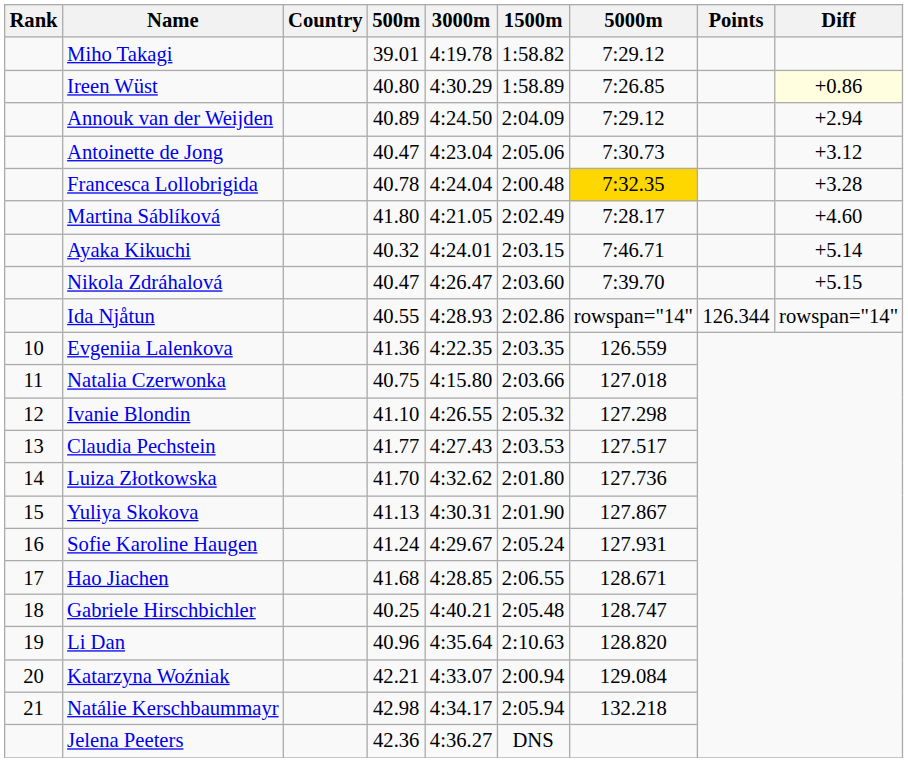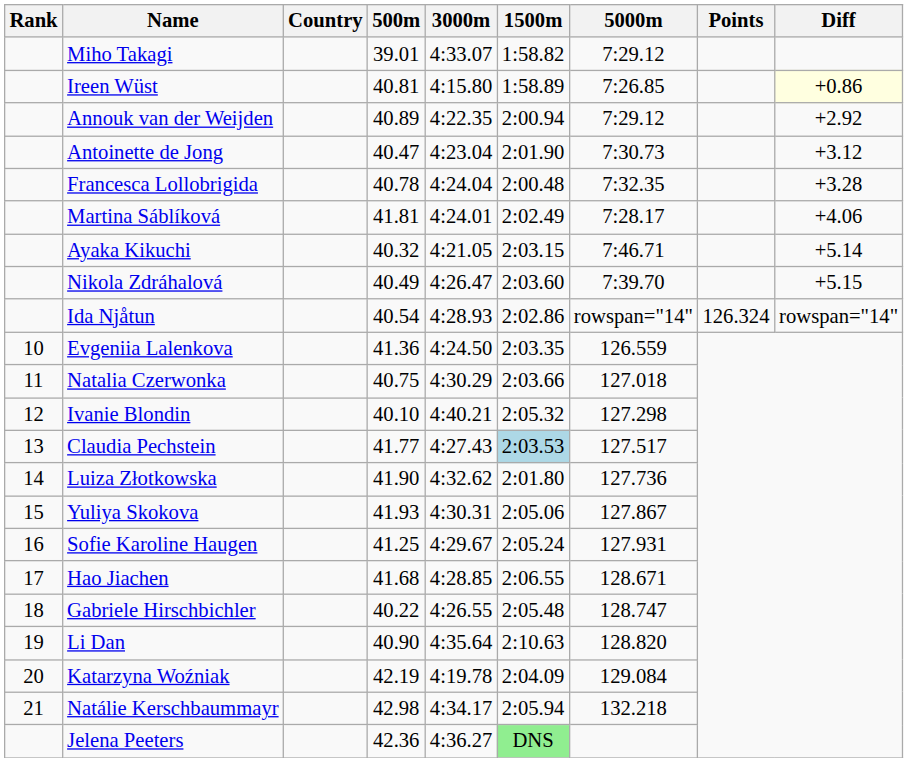Miho Takagi | 3000m: 4:19.78 -> 4:33.07
Ireen Wüst | 500m: 40.80 -> 40.81
Ireen Wüst | 3000m: 4:30.29 -> 4:15.80
Annouk van der Weijden | 3000m: 4:24.50 -> 4:22.35
Annouk van der Weijden | 1500m: 2:04.09 -> 2:00.94
Annouk van der Weijden | Diff: +2.94 -> +2.92
Antoinette de Jong | 1500m: 2:05.06 -> 2:01.90
Francesca Lollobrigida | 5000m: gold background -> no background
Martina Sáblíková | 500m: 41.80 -> 41.81
Martina Sáblíková | 3000m: 4:21.05 -> 4:24.01
Martina Sáblíková | Diff: +4.60 -> +4.06
Ayaka Kikuchi | 3000m: 4:24.01 -> 4:21.05
Nikola Zdráhalová | 500m: 40.47 -> 40.49
Ida Njåtun | 500m: 40.55 -> 40.54
Ida Njåtun | Points: 126.344 -> 126.324
Evgeniia Lalenkova | 3000m: 4:22.35 -> 4:24.50
Natalia Czerwonka | 3000m: 4:15.80 -> 4:30.29
Ivanie Blondin | 500m: 41.10 -> 40.10
Ivanie Blondin | 3000m: 4:26.55 -> 4:40.21
Claudia Pechstein | 1500m: no background -> lightblue background
Luiza Złotkowska | 500m: 41.70 -> 41.90
Yuliya Skokova | 500m: 41.13 -> 41.93
Yuliya Skokova | 1500m: 2:01.90 -> 2:05.06
Sofie Karoline Haugen | 500m: 41.24 -> 41.25
Gabriele Hirschbichler | 500m: 40.25 -> 40.22
Gabriele Hirschbichler | 3000m: 4:40.21 -> 4:26.55
Li Dan | 500m: 40.96 -> 40.90
Katarzyna Woźniak | 500m: 42.21 -> 42.19
Katarzyna Woźniak | 3000m: 4:33.07 -> 4:19.78
Katarzyna Woźniak | 1500m: 2:00.94 -> 2:04.09
Jelena Peeters | 1500m: no background -> lightgreen background
